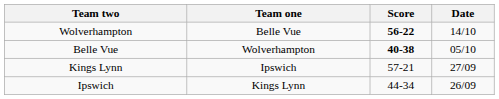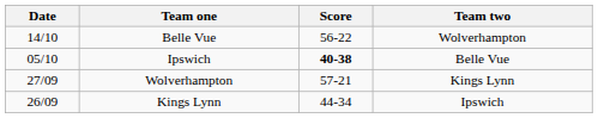columns swapped: Date <-> Team two
row 2 | Score: bold -> normal
row 3 | Team one: Wolverhampton -> Ipswich
row 4 | Team one: Ipswich -> Wolverhampton
